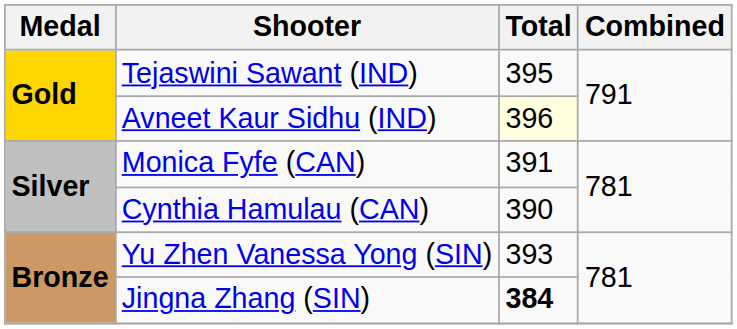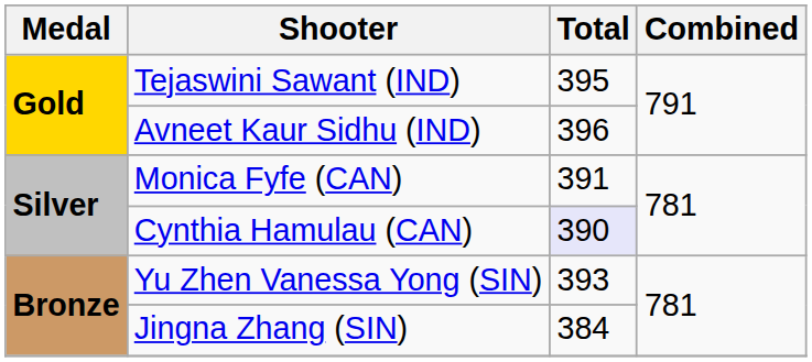Avneet Kaur Sidhu (IND) | Total: lightyellow background -> no background
Cynthia Hamulau (CAN) | Total: no background -> lavender background
Jingna Zhang (SIN) | Total: bold -> normal
